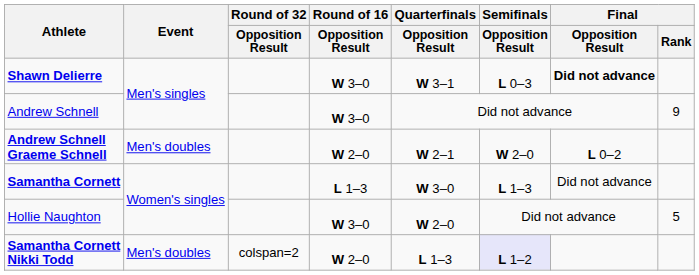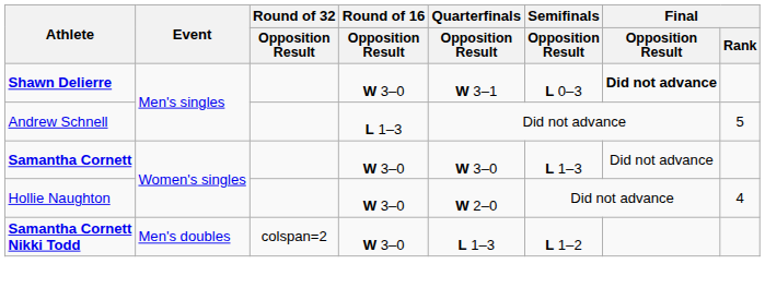Andrew Schnell | Round of 16 / Opposition Result: W 3–0 -> L 1–3
Andrew Schnell | Final / Rank: 9 -> 5
- row: Andrew Schnell Graeme Schnell | Men's doubles | W 2–0 | W 2–1 | W 2–0 | L 0–2
Samantha Cornett | Round of 16 / Opposition Result: L 1–3 -> W 3–0
Hollie Naughton | Final / Rank: 5 -> 4
Samantha Cornett Nikki Todd | Round of 16 / Opposition Result: W 2–0 -> W 3–0
Samantha Cornett Nikki Todd | Semifinals / Opposition Result: lavender background -> no background
